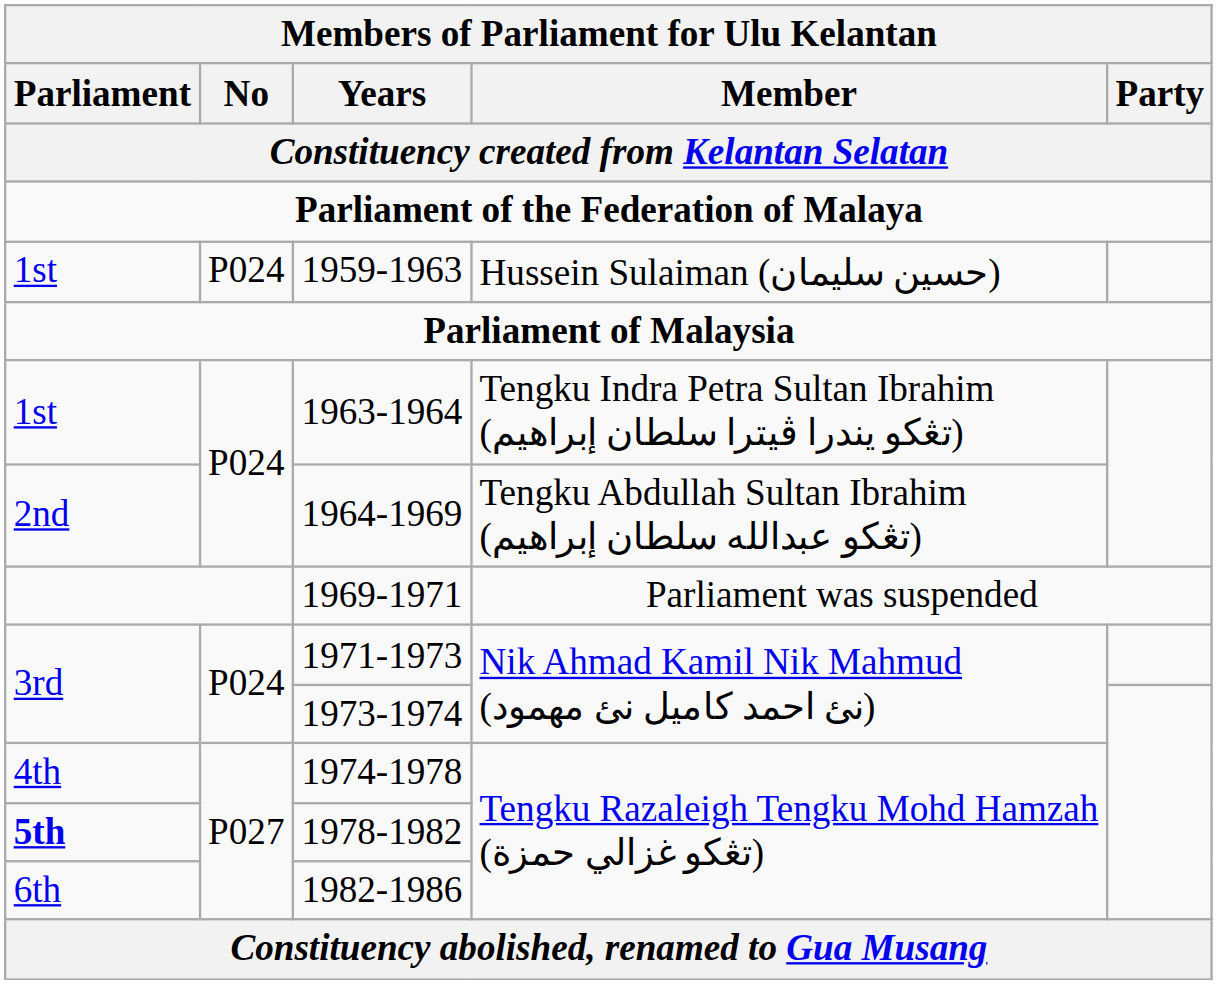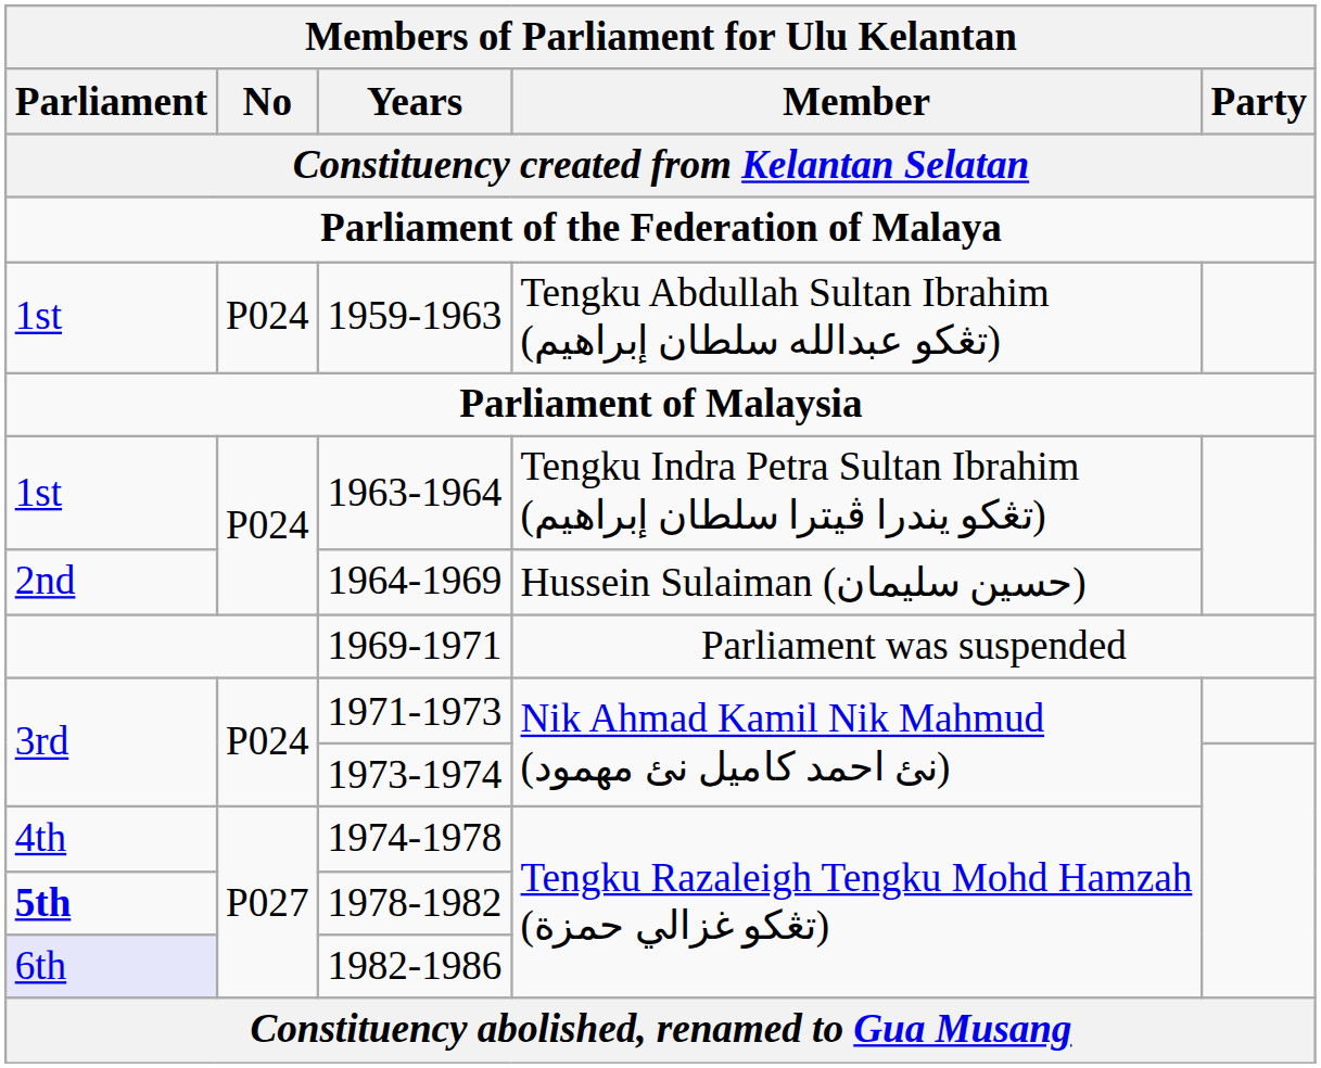1959-1963 | Member: Hussein Sulaiman (حسين سليمان) -> Tengku Abdullah Sultan Ibrahim (تڠكو عبدالله سلطان إبراهيم)
1964-1969 | Member: Tengku Abdullah Sultan Ibrahim (تڠكو عبدالله سلطان إبراهيم) -> Hussein Sulaiman (حسين سليمان)
1982-1986 | Parliament: no background -> lavender background
